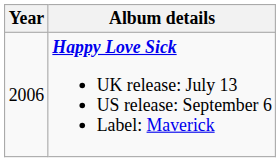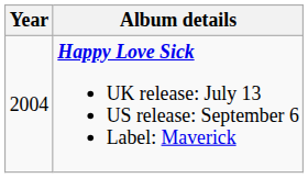row 2 | Year: 2006 -> 2004
